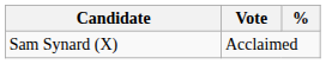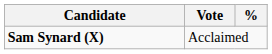Sam Synard (X) | Candidate: normal -> bold
